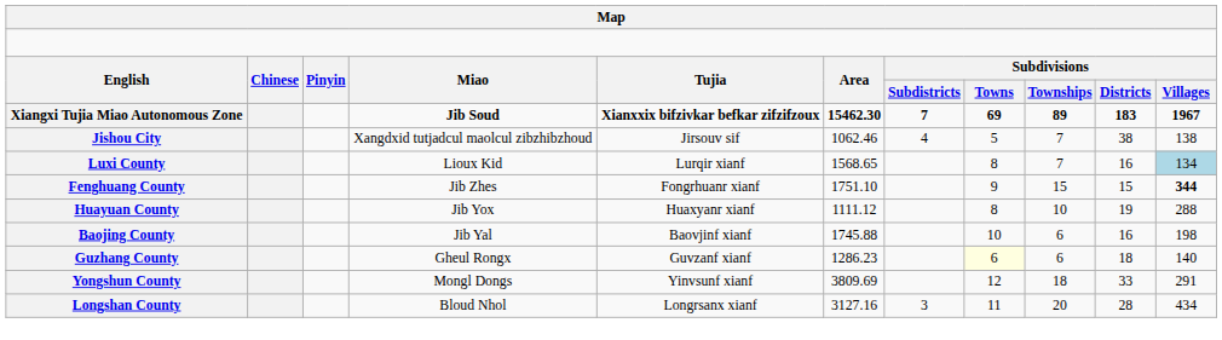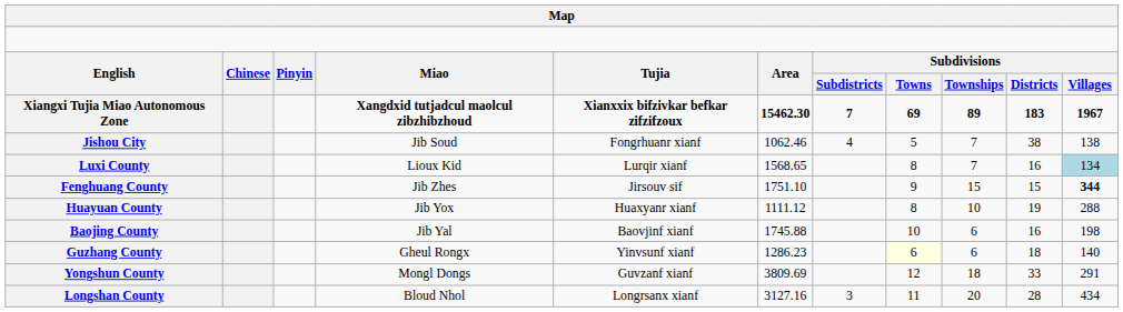Xiangxi Tujia Miao Autonomous Zone | column 4: Jib Soud -> Xangdxid tutjadcul maolcul zibzhibzhoud
Jishou City | column 4: Xangdxid tutjadcul maolcul zibzhibzhoud -> Jib Soud
Jishou City | column 5: Jirsouv sif -> Fongrhuanr xianf
Fenghuang County | column 5: Fongrhuanr xianf -> Jirsouv sif
Guzhang County | column 5: Guvzanf xianf -> Yinvsunf xianf
Yongshun County | column 5: Yinvsunf xianf -> Guvzanf xianf
